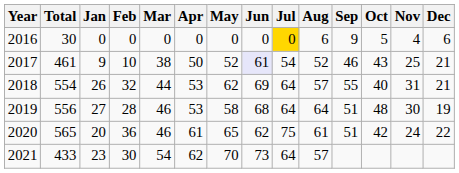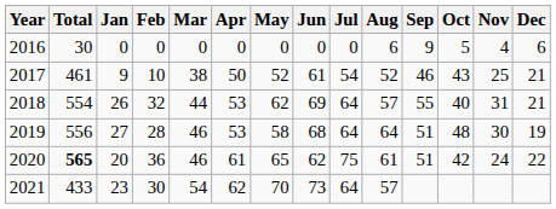2016 | Jul: gold background -> no background
2017 | Jun: lavender background -> no background
2020 | Total: normal -> bold
